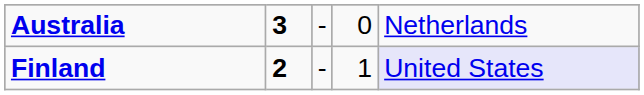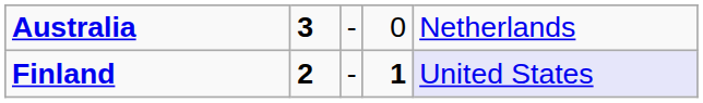Finland | column 4: normal -> bold
